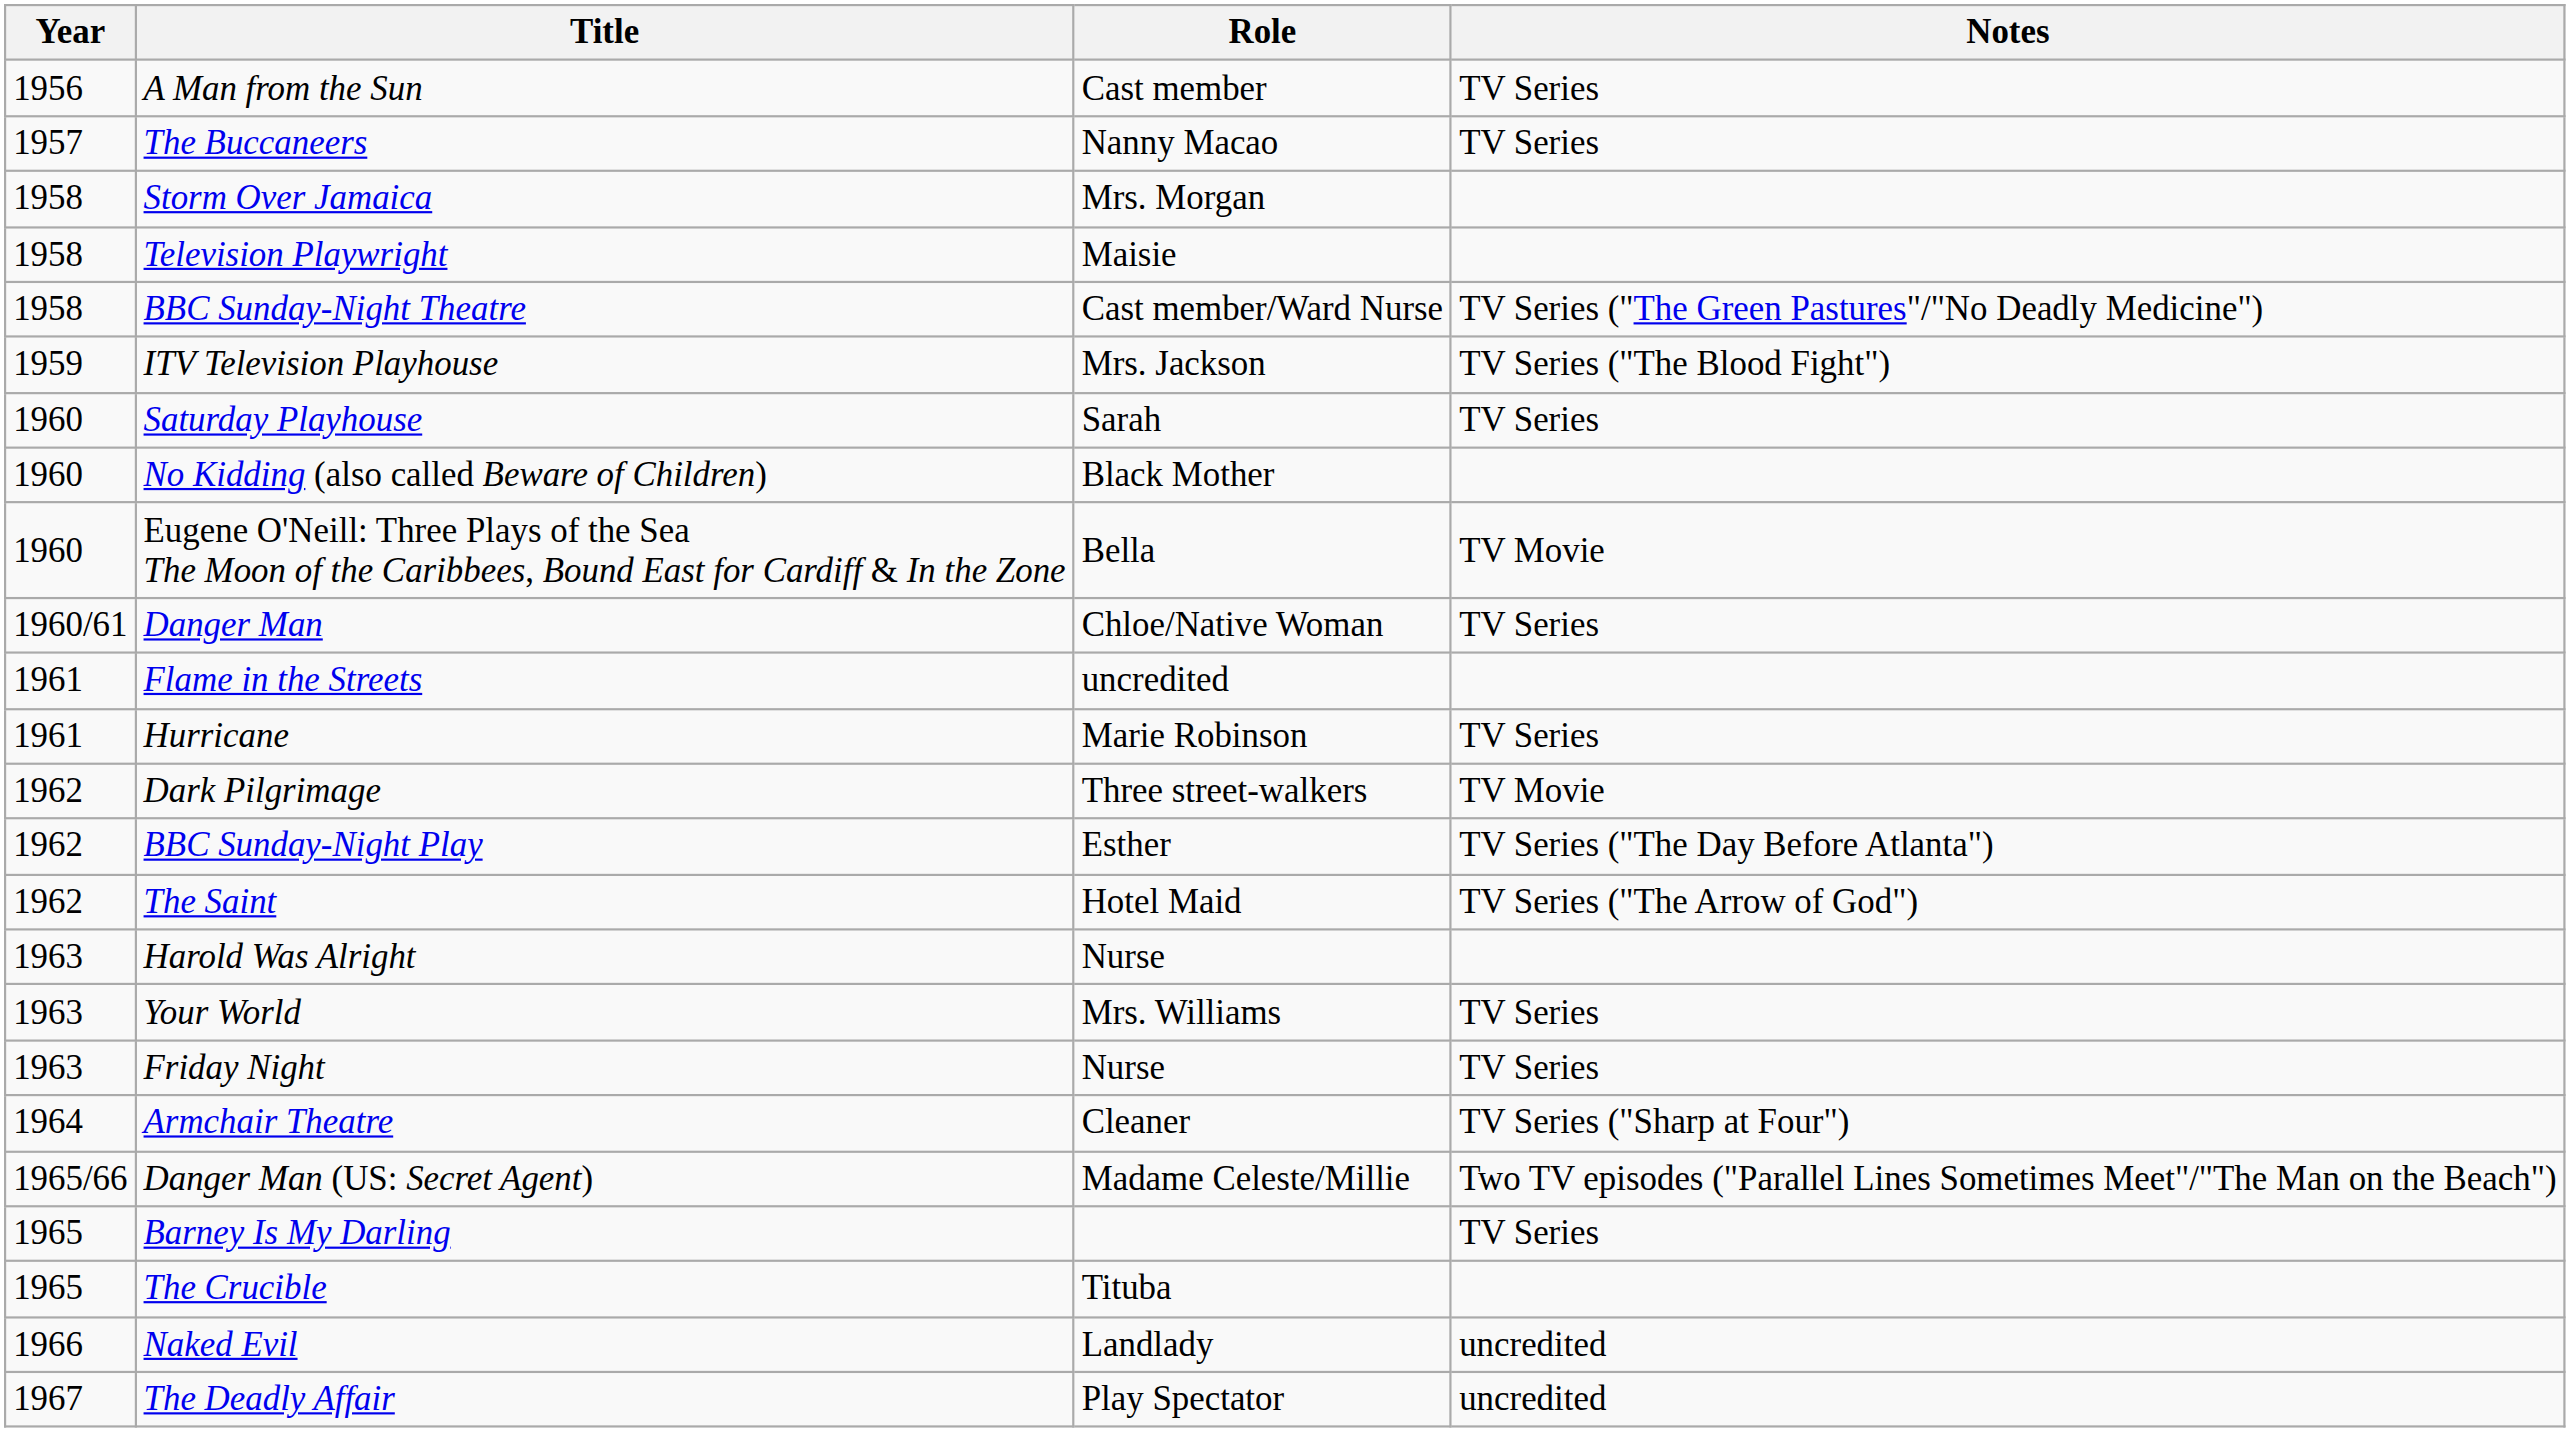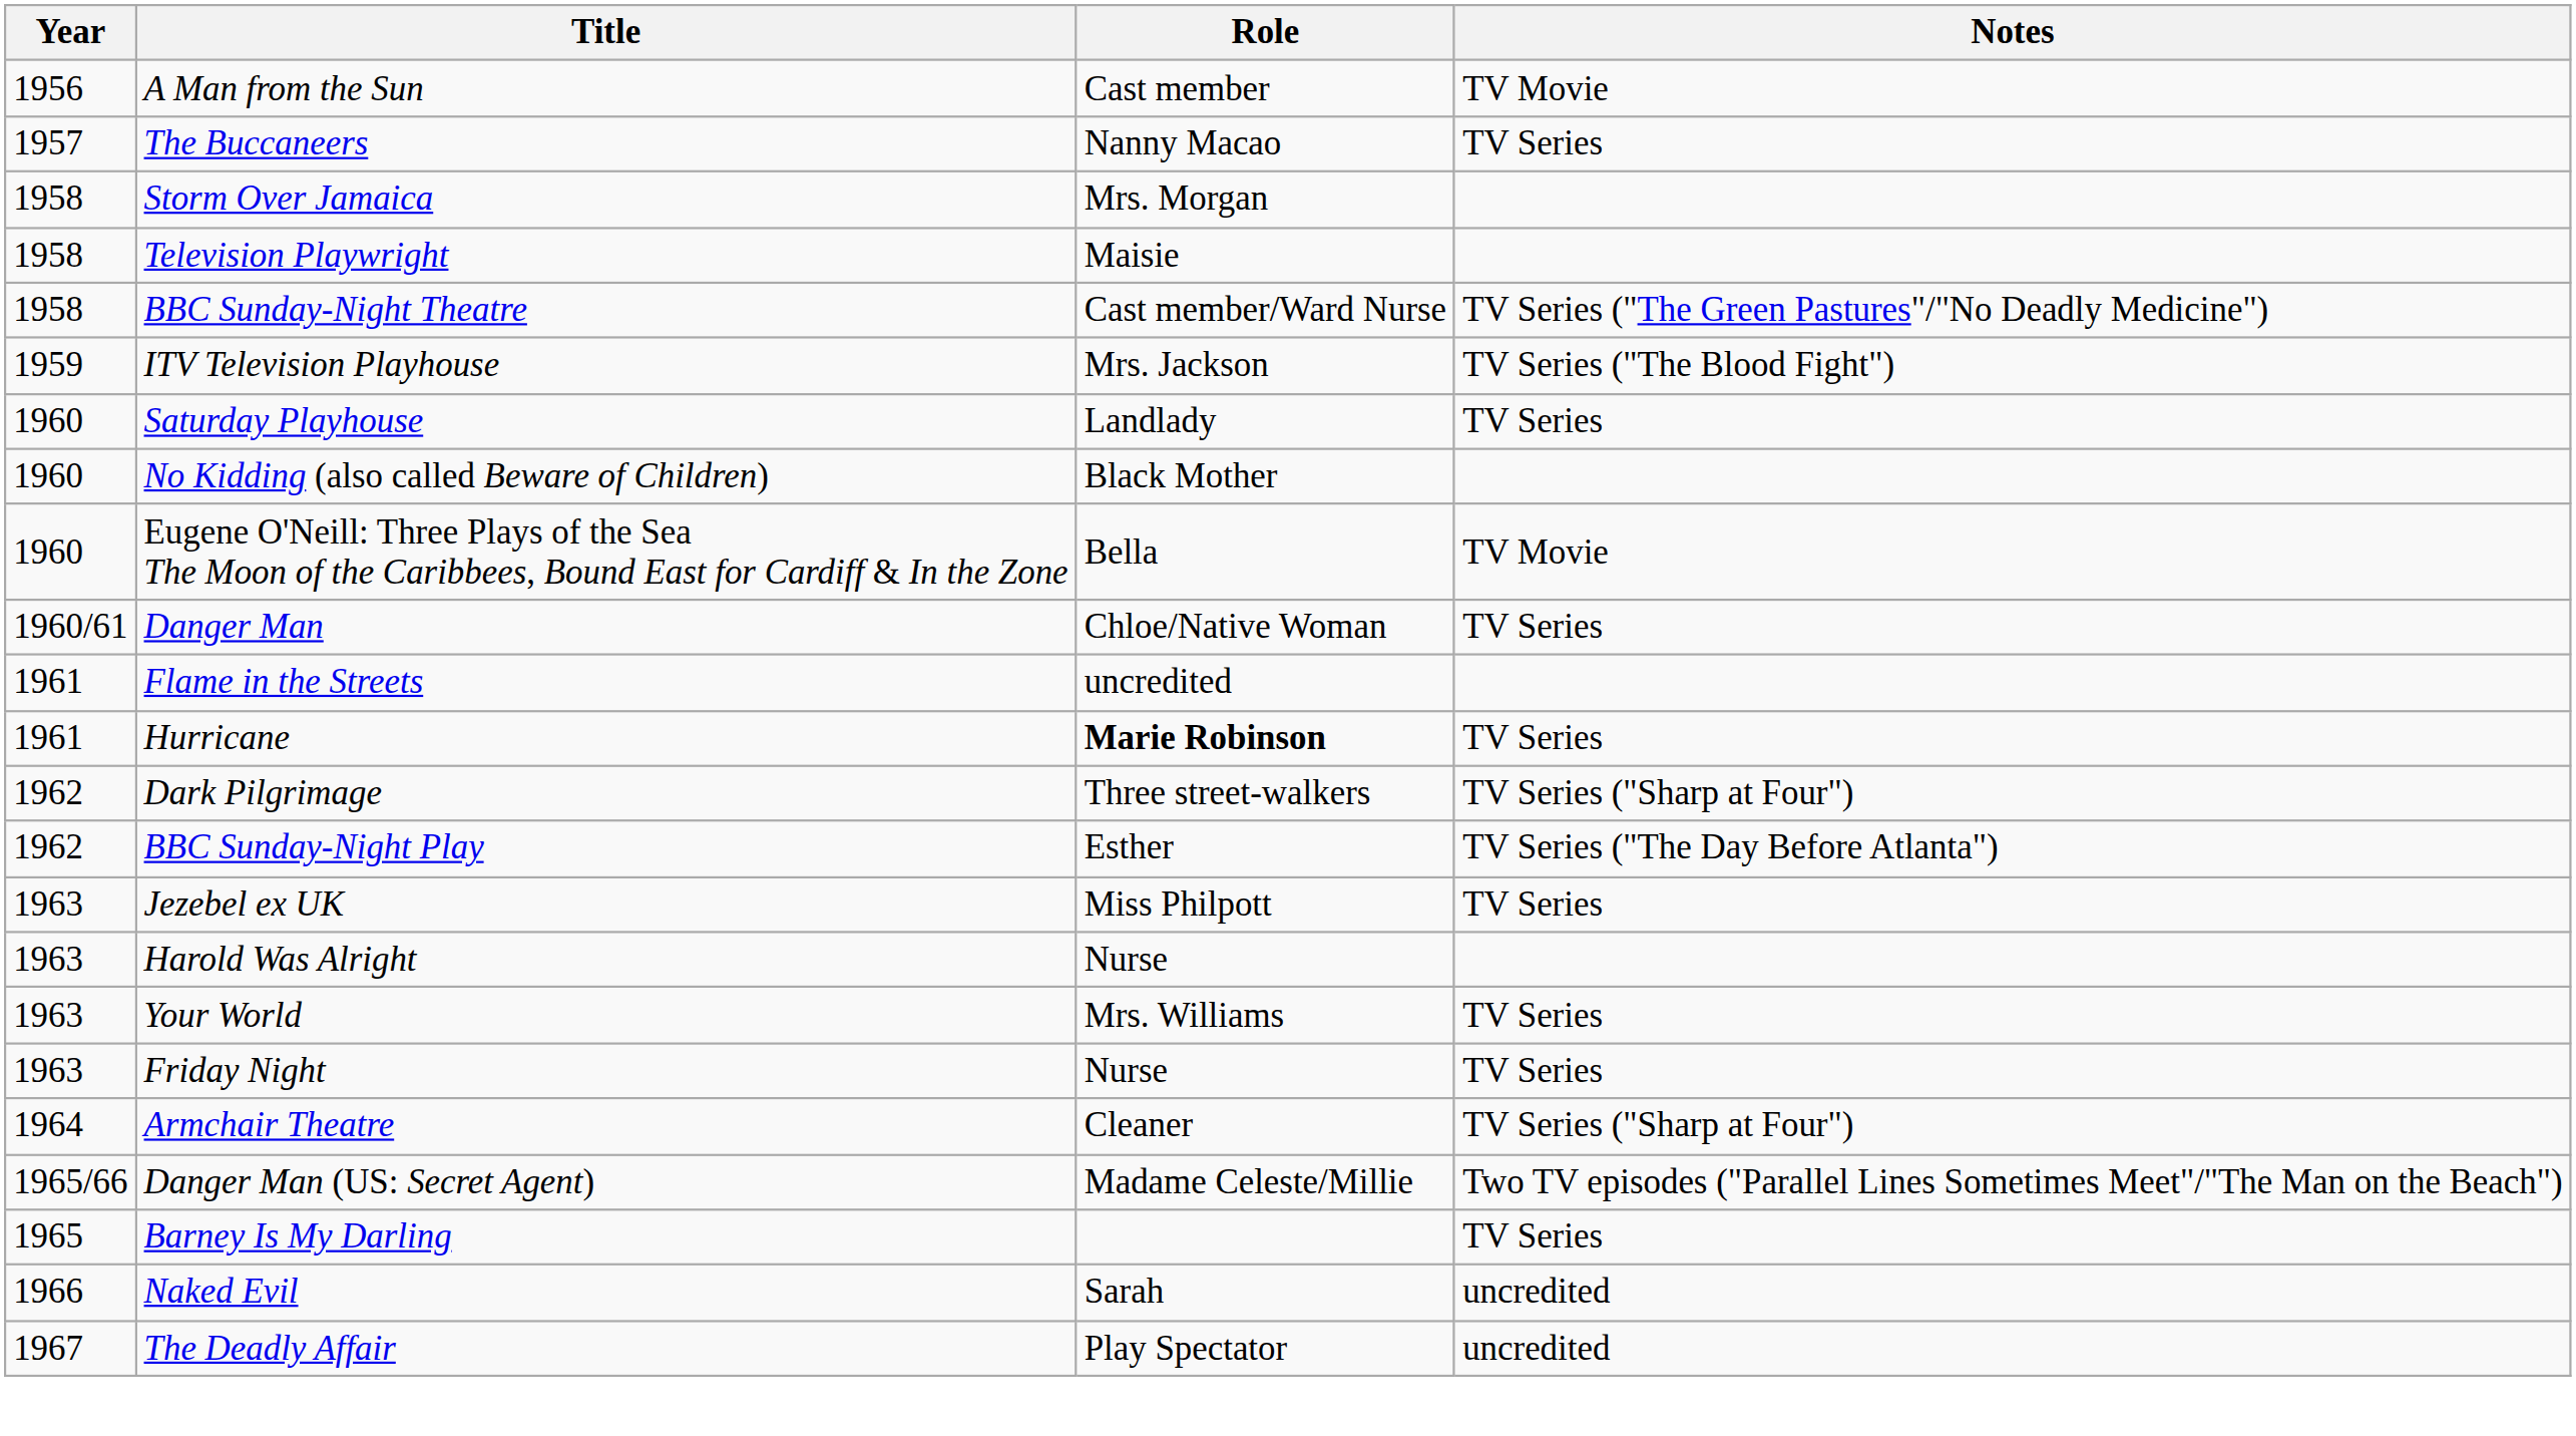A Man from the Sun | Notes: TV Series -> TV Movie
Saturday Playhouse | Role: Sarah -> Landlady
Hurricane | Role: normal -> bold
Dark Pilgrimage | Notes: TV Movie -> TV Series ("Sharp at Four")
- row: 1962 | The Saint | Hotel Maid | TV Series ("The Arrow of God")
+ row: 1963 | Jezebel ex UK | Miss Philpott | TV Series
- row: 1965 | The Crucible | Tituba
Naked Evil | Role: Landlady -> Sarah
